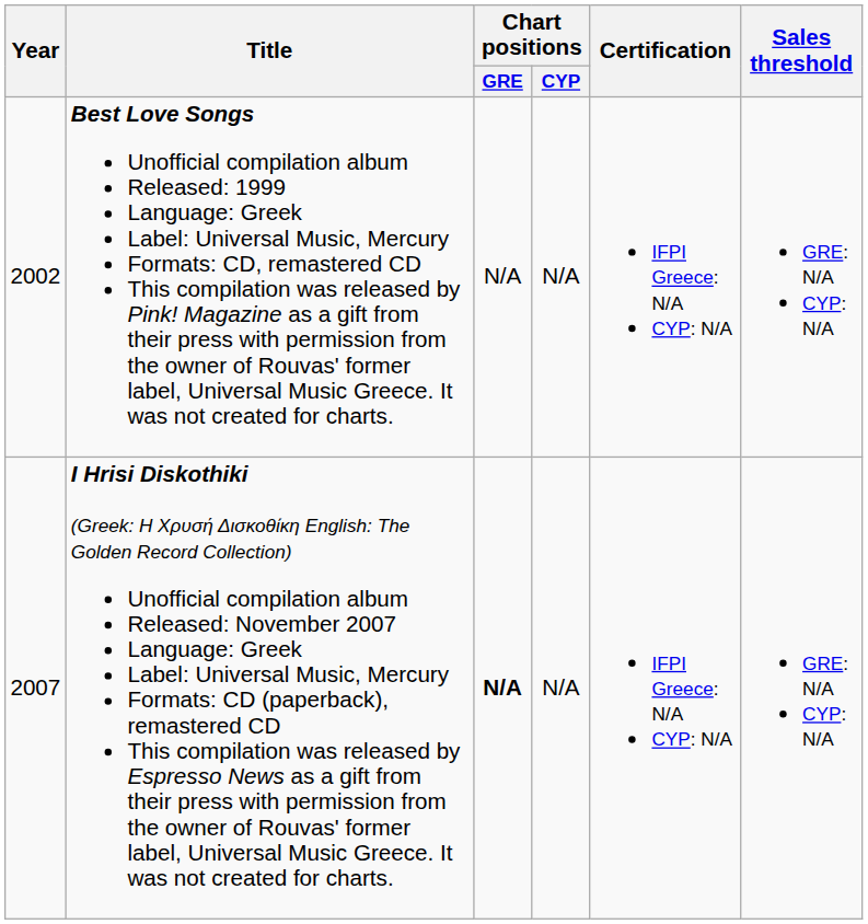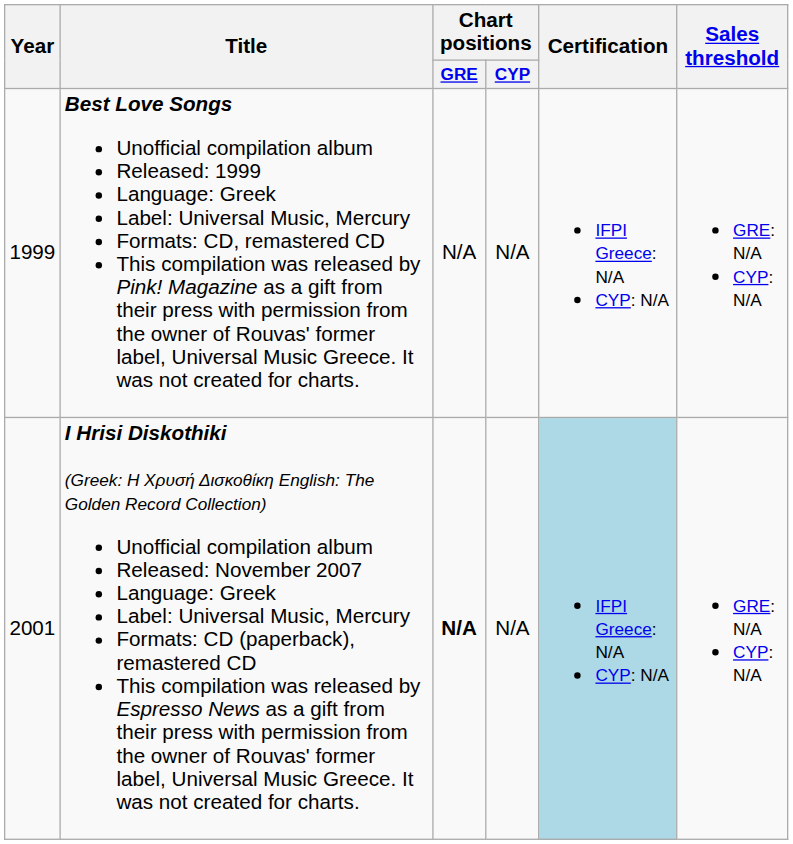row 3 | Year: 2002 -> 1999
row 4 | Year: 2007 -> 2001
row 4 | Certification: no background -> lightblue background
